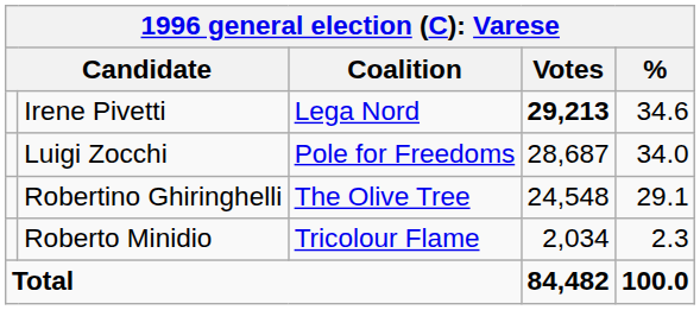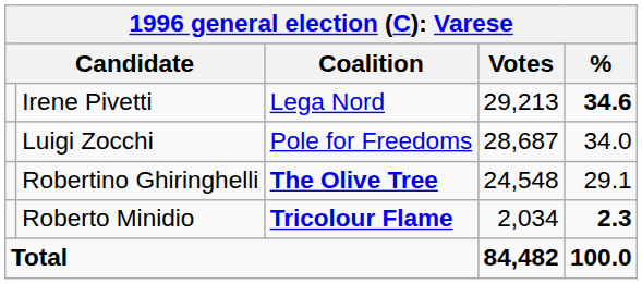Irene Pivetti | Votes: bold -> normal
Irene Pivetti | %: normal -> bold
Robertino Ghiringhelli | Coalition: normal -> bold
Roberto Minidio | Coalition: normal -> bold
Roberto Minidio | %: normal -> bold
